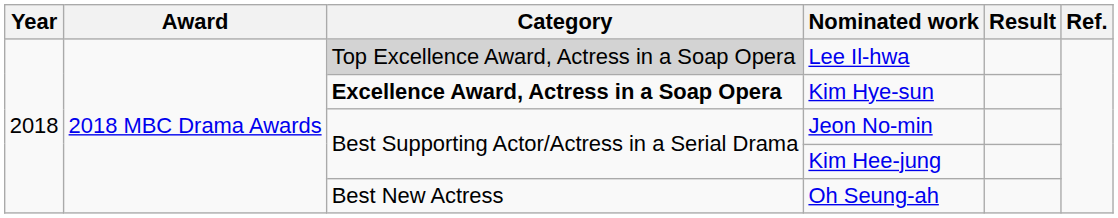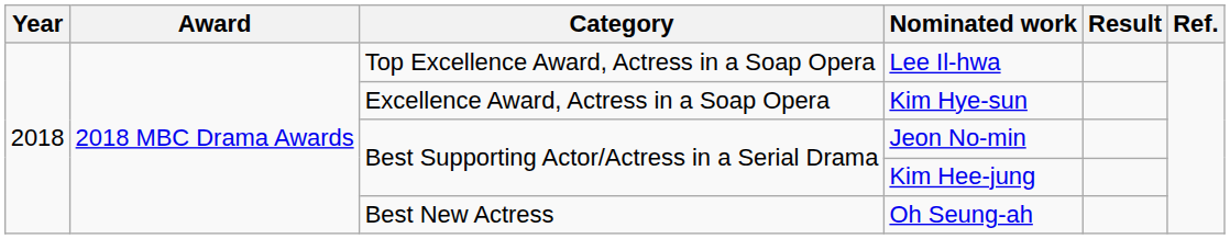Lee Il-hwa | Category: lightgrey background -> no background
Kim Hye-sun | Category: bold -> normal
